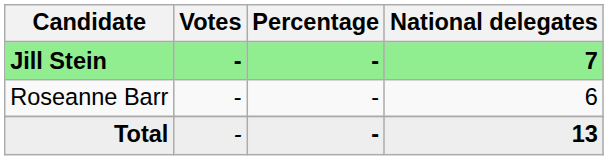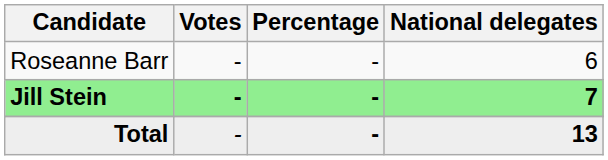rows swapped: Jill Stein <-> Roseanne Barr
